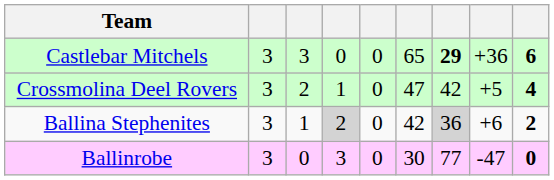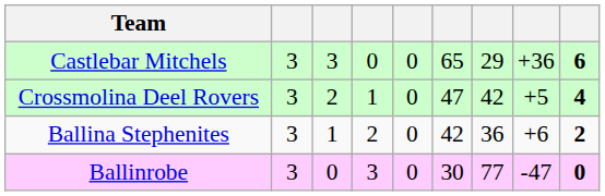Castlebar Mitchels | column 7: bold -> normal
Ballina Stephenites | column 4: lightgrey background -> no background
Ballina Stephenites | column 7: lightgrey background -> no background
